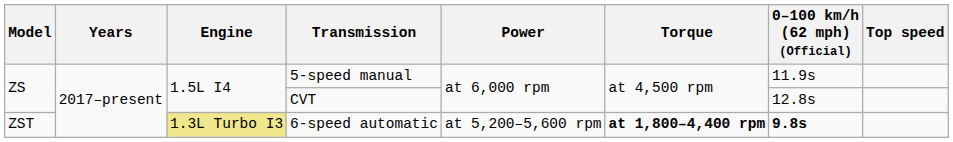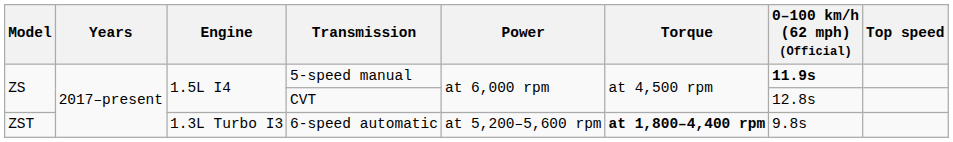5-speed manual | 0–100 km/h (62 mph) (Official): normal -> bold
6-speed automatic | Engine: khaki background -> no background
6-speed automatic | 0–100 km/h (62 mph) (Official): bold -> normal
